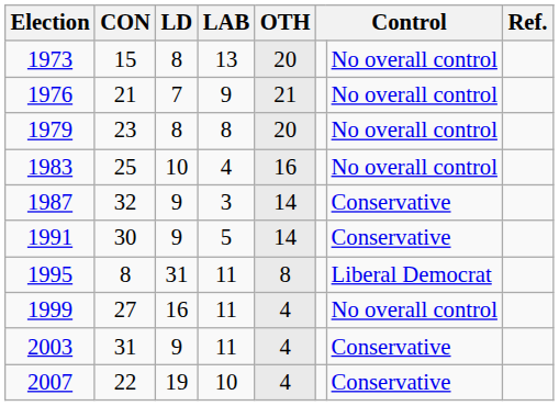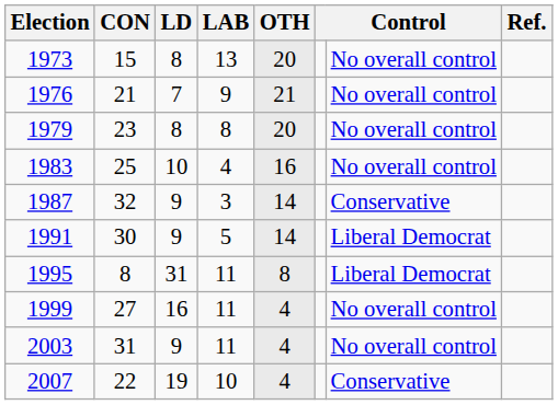1991 | column 7: Conservative -> Liberal Democrat
2003 | column 7: Conservative -> No overall control
